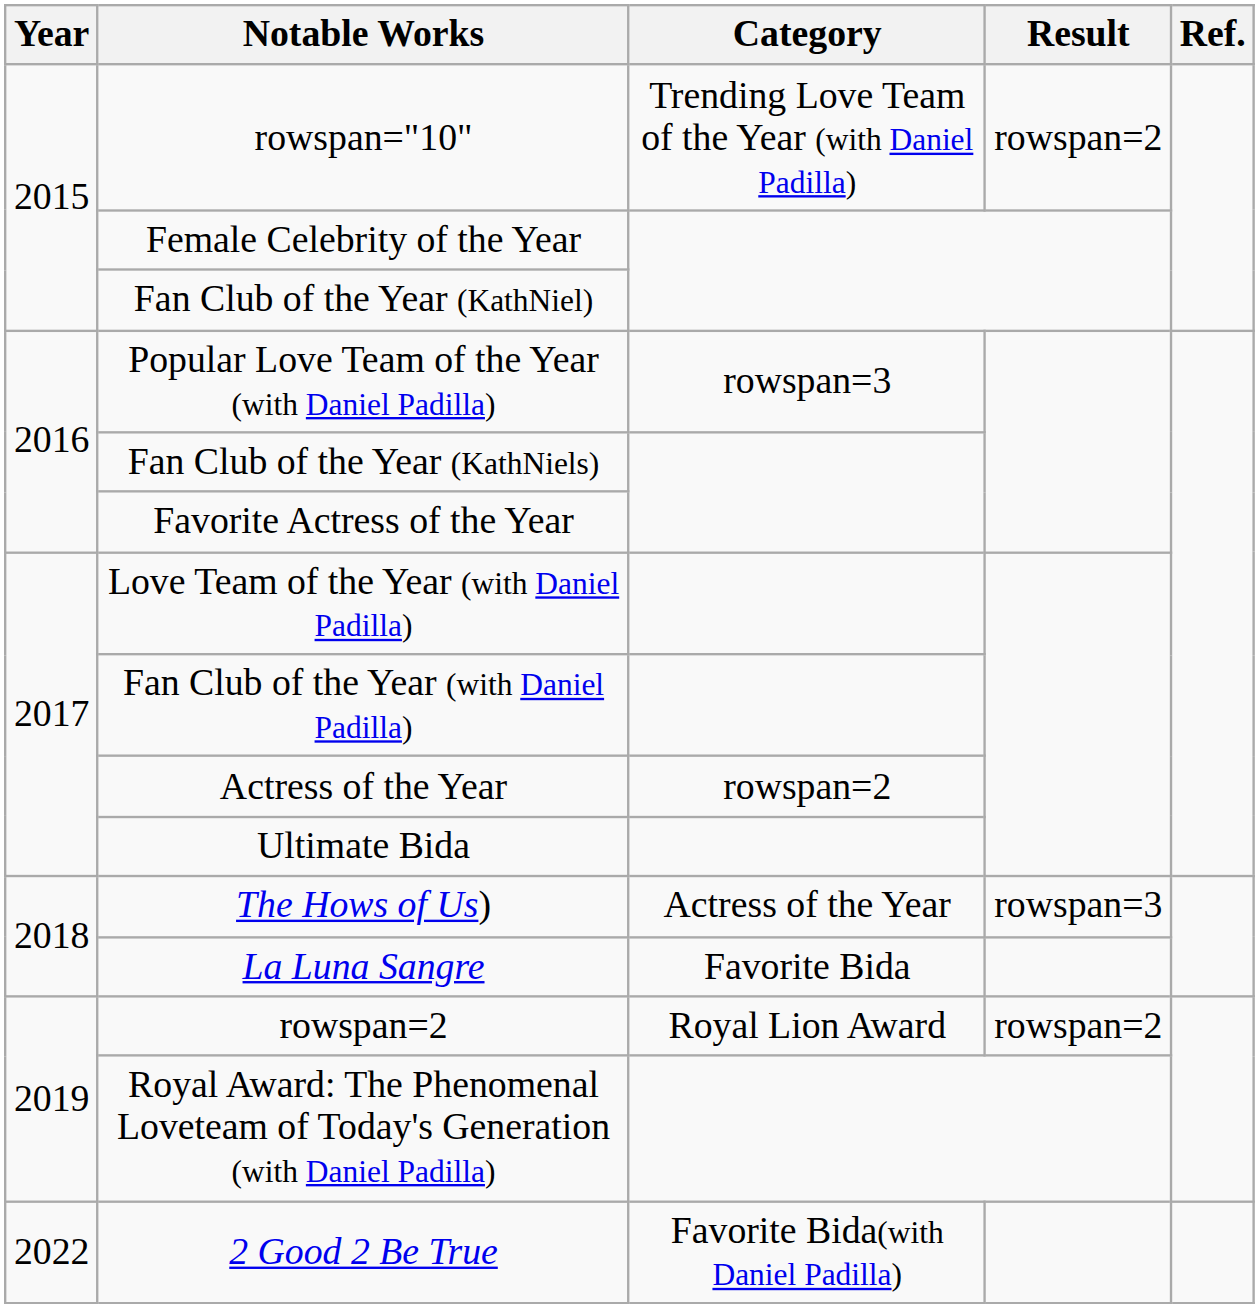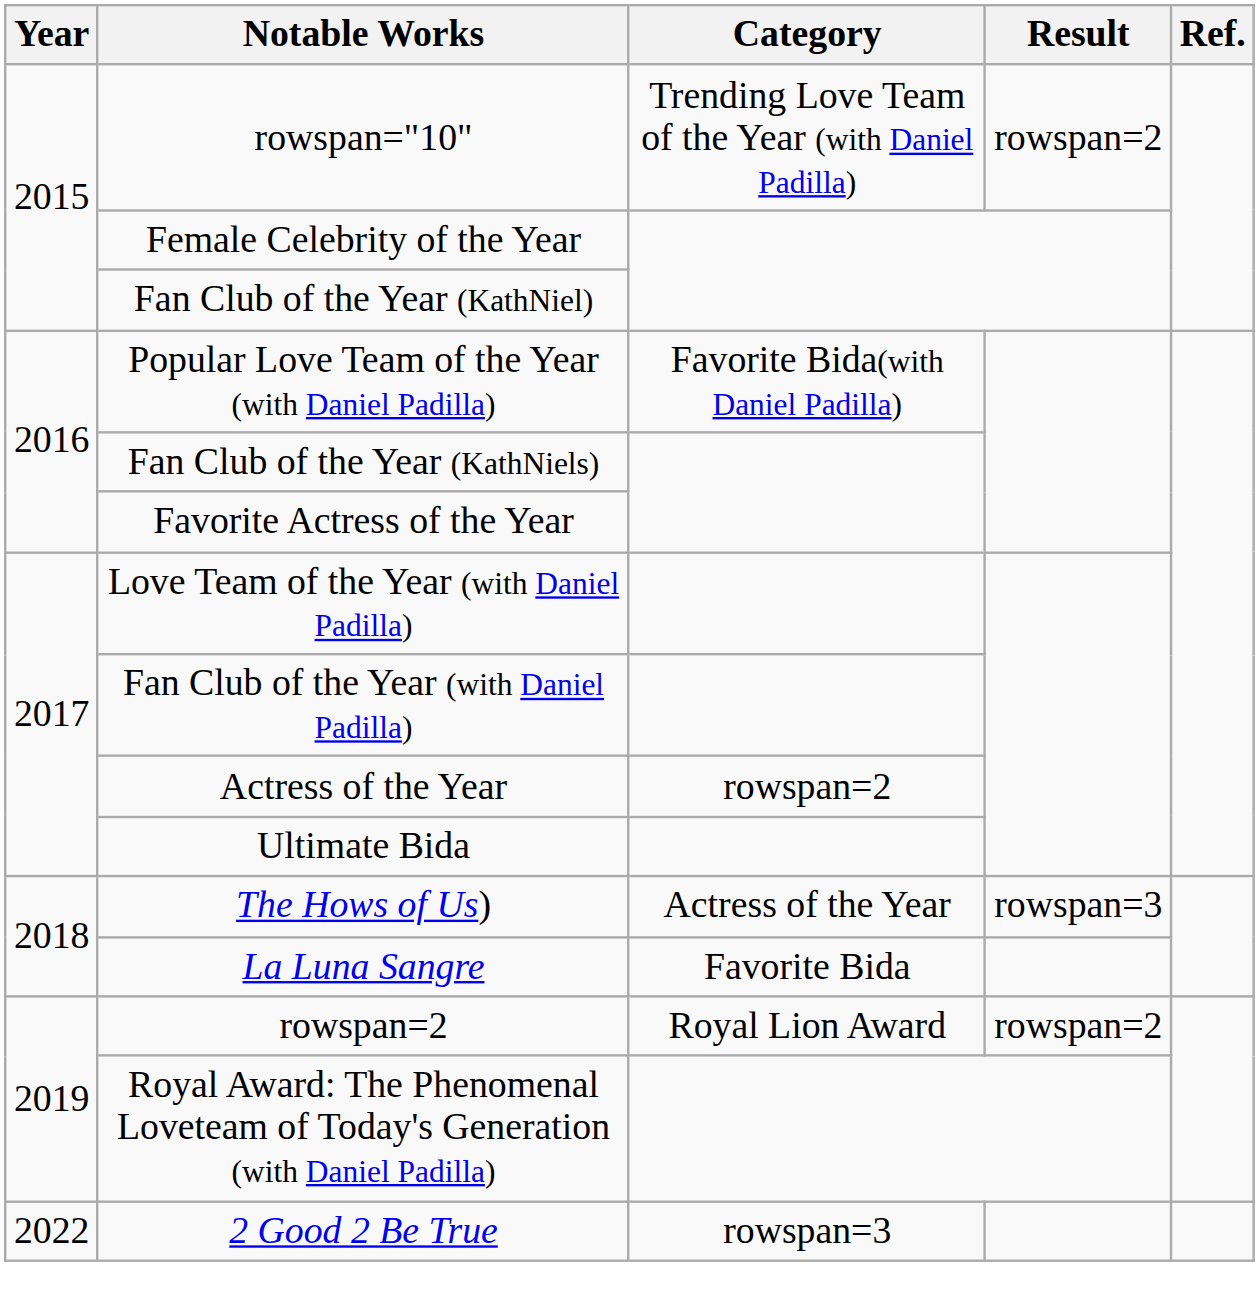Popular Love Team of the Year (with Daniel Padilla) | Category: rowspan=3 -> Favorite Bida(with Daniel Padilla)
2 Good 2 Be True | Category: Favorite Bida(with Daniel Padilla) -> rowspan=3
